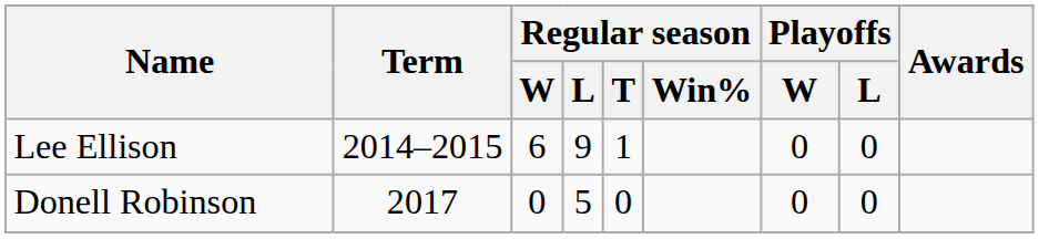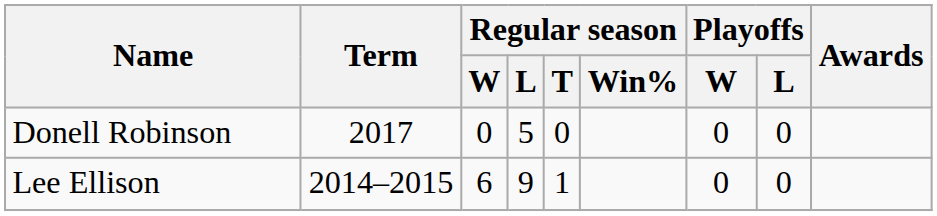rows swapped: Lee Ellison <-> Donell Robinson
